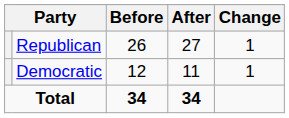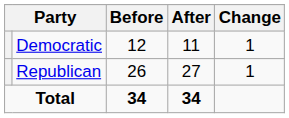rows swapped: Republican <-> Democratic
